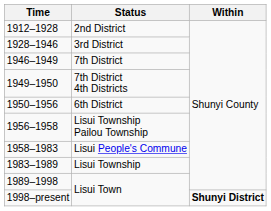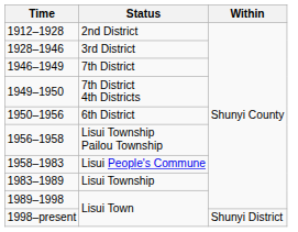1998–present / Lisui Town | Within: bold -> normal
